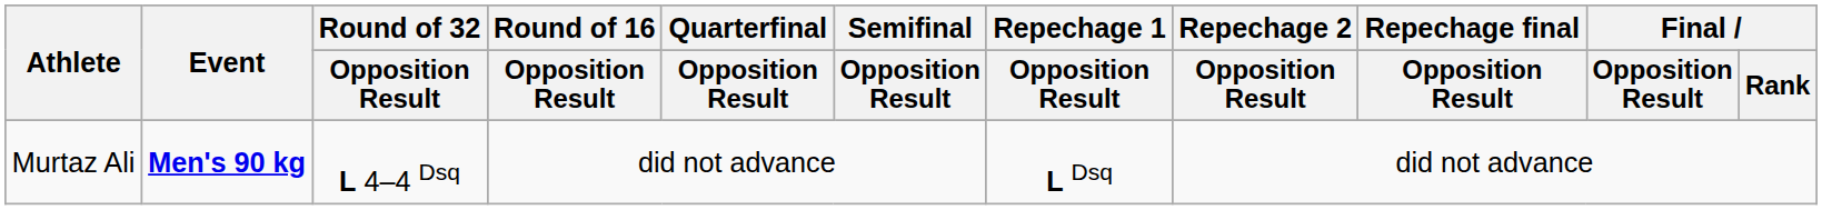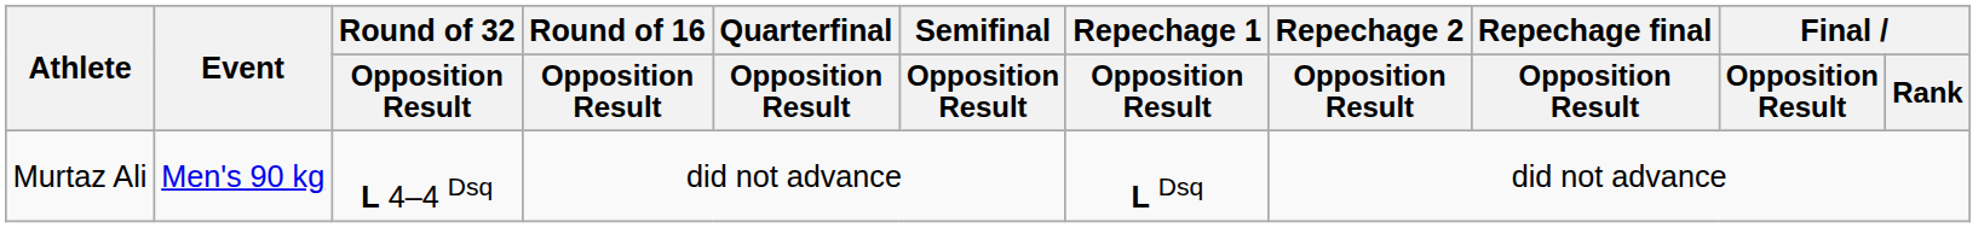Murtaz Ali | Event: bold -> normal
